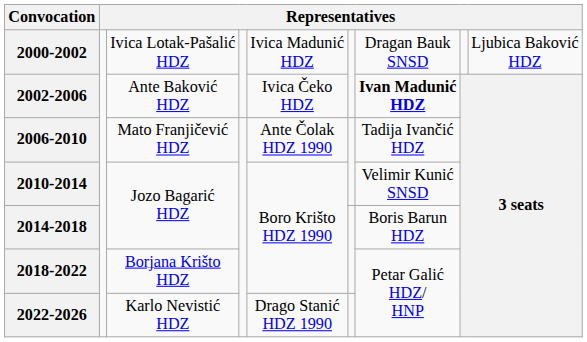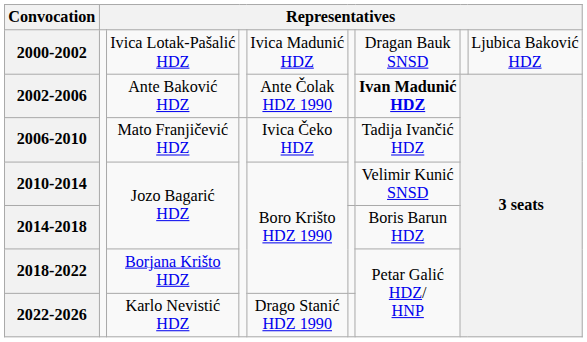2002-2006 | column 5: Ivica Čeko HDZ -> Ante Čolak HDZ 1990
2006-2010 | column 5: Ante Čolak HDZ 1990 -> Ivica Čeko HDZ
